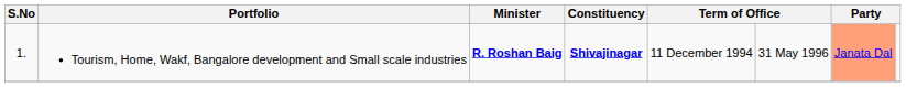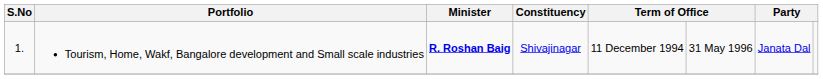row 2 | Constituency: bold -> normal
row 2 | column 7: lightsalmon background -> no background
